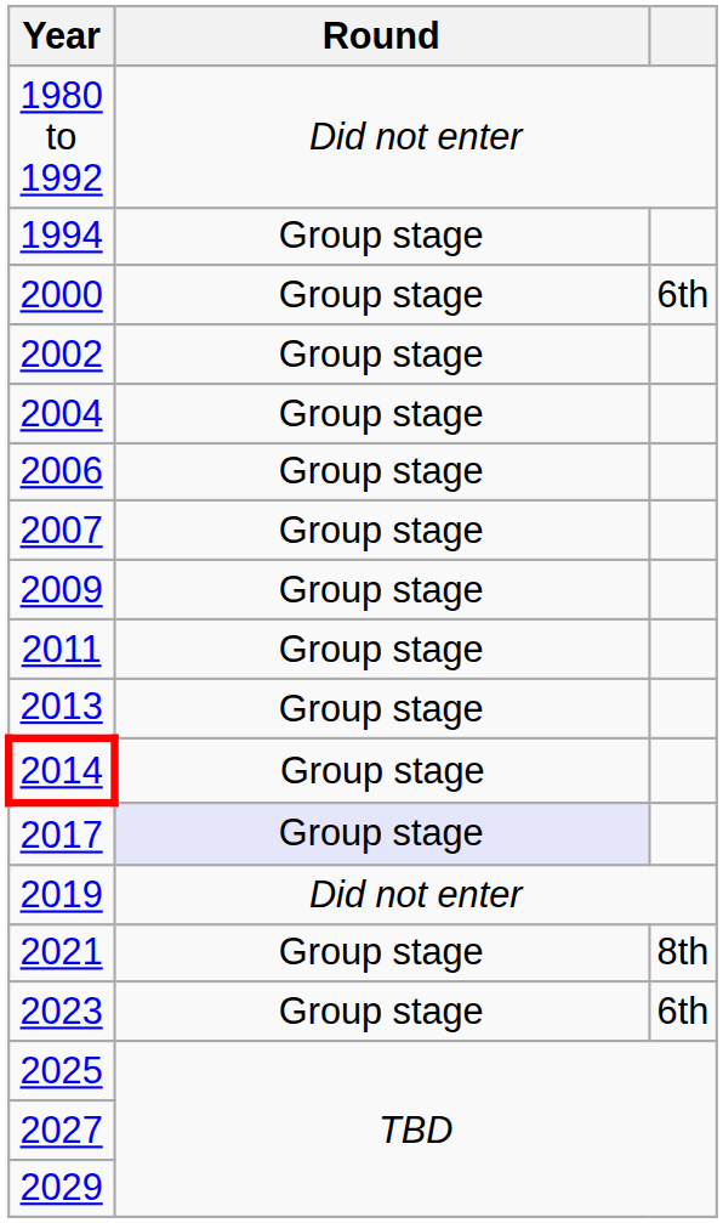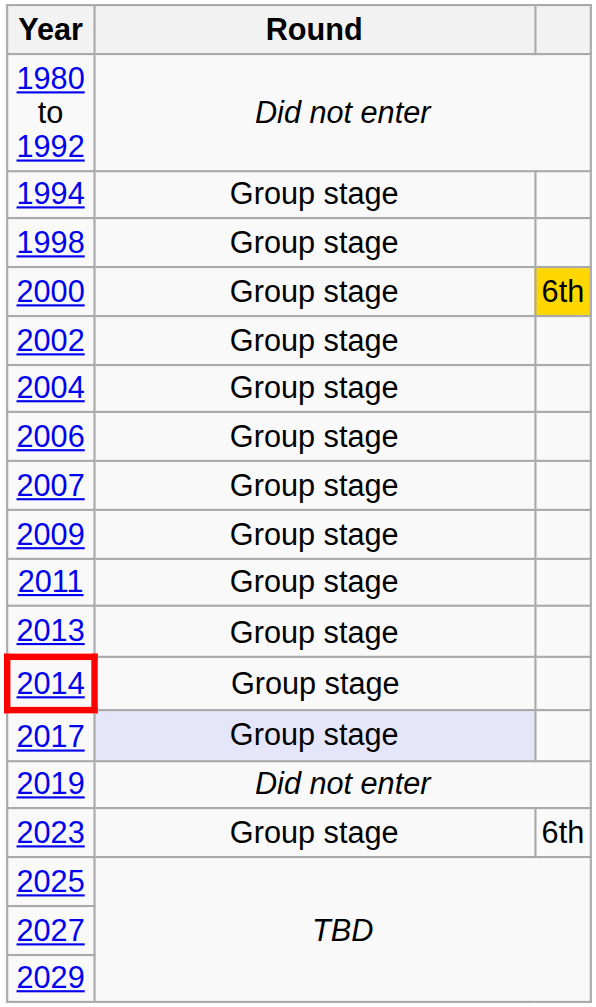+ row: 1998 | Group stage
2000 | column 3: no background -> gold background
- row: 2021 | Group stage | 8th
